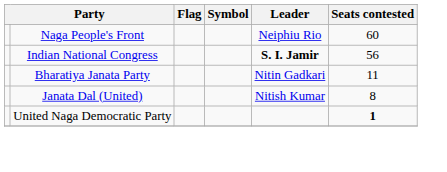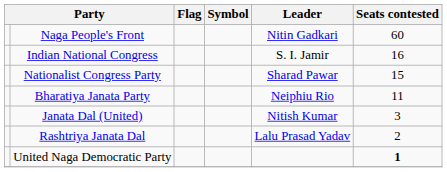Naga People's Front | Leader: Neiphiu Rio -> Nitin Gadkari
Indian National Congress | Leader: bold -> normal
Indian National Congress | Seats contested: 56 -> 16
+ row: Nationalist Congress Party | Sharad Pawar | 15
Bharatiya Janata Party | Leader: Nitin Gadkari -> Neiphiu Rio
Janata Dal (United) | Seats contested: 8 -> 3
+ row: Rashtriya Janata Dal | Lalu Prasad Yadav | 2
